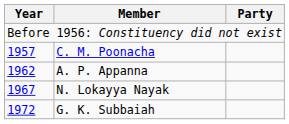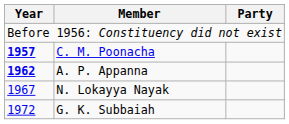C. M. Poonacha | Year: normal -> bold
A. P. Appanna | Year: normal -> bold
